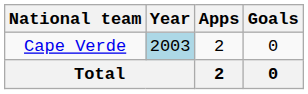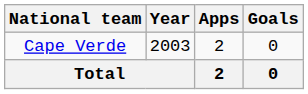Cape Verde | Year: lightblue background -> no background
